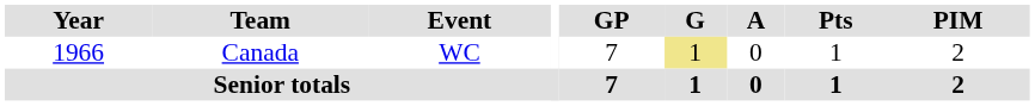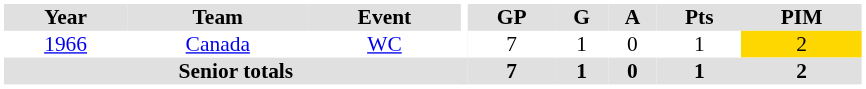Canada | G: khaki background -> no background
Canada | PIM: no background -> gold background
